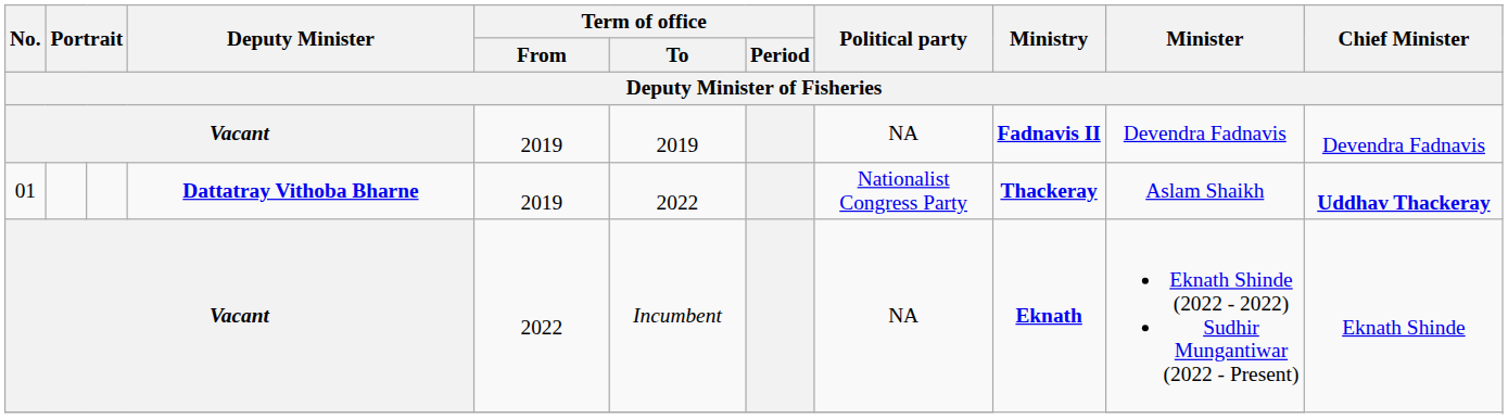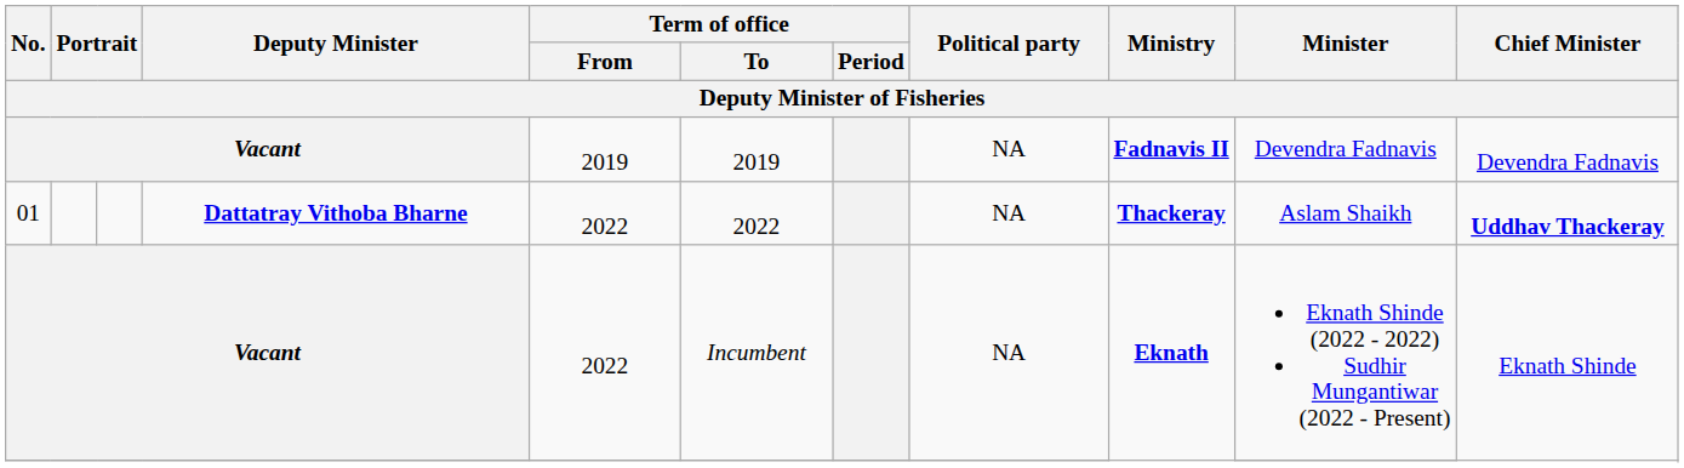01 | Term of office / From: 2019 -> 2022
01 | Political party: Nationalist Congress Party -> NA
